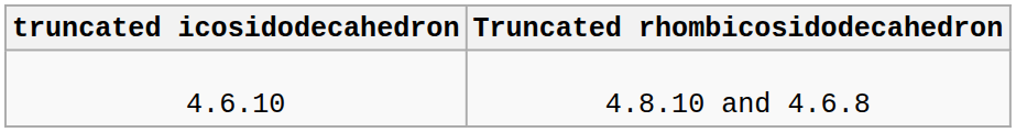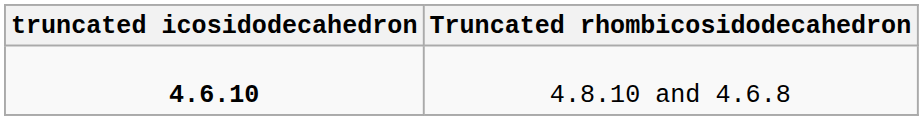4.8.10 and 4.6.8 | truncated icosidodecahedron: normal -> bold
